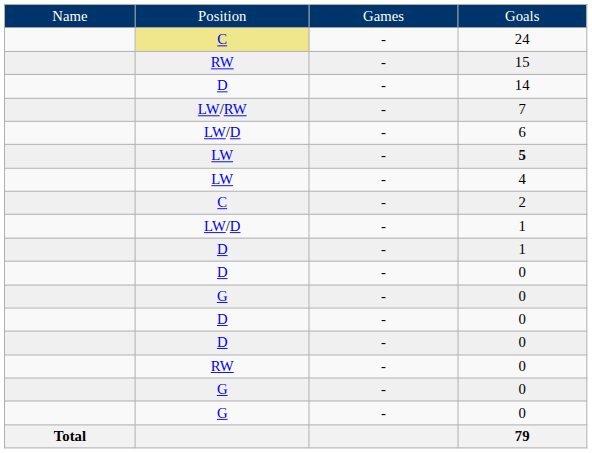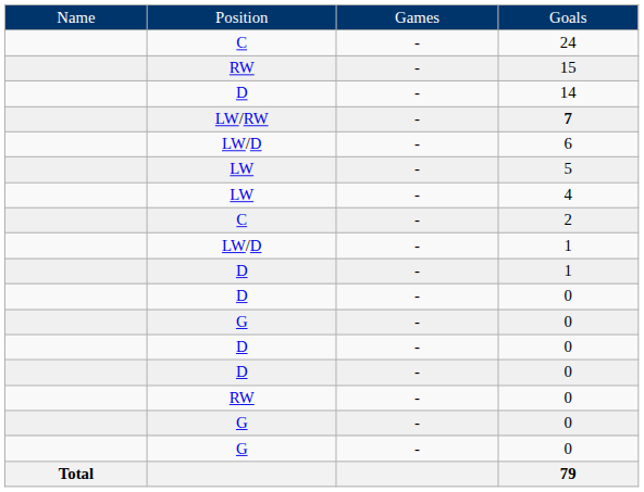24 | column 2: khaki background -> no background
7 | column 4: normal -> bold
5 | column 4: bold -> normal
